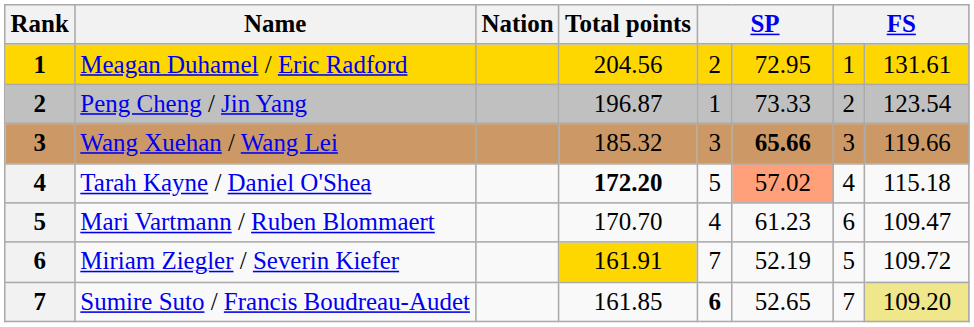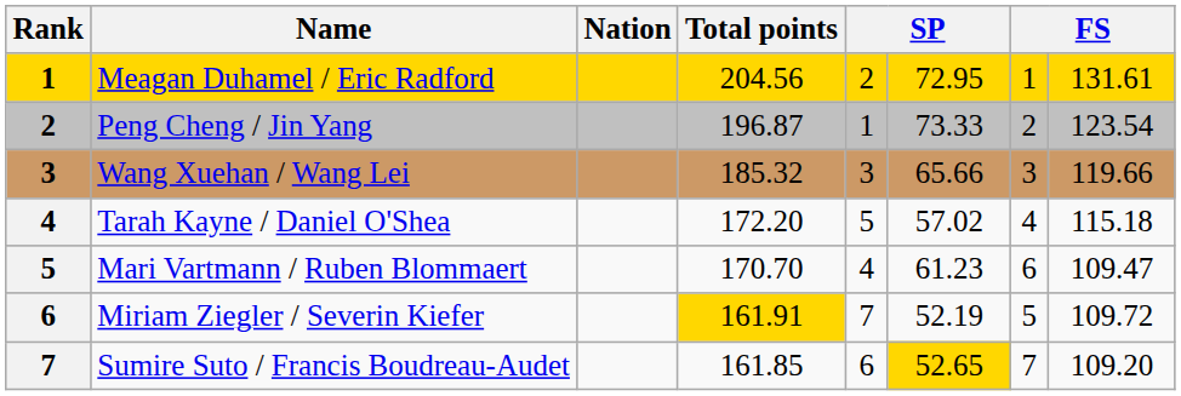Wang Xuehan / Wang Lei | column 6: bold -> normal
Tarah Kayne / Daniel O'Shea | Total points: bold -> normal
Tarah Kayne / Daniel O'Shea | column 6: lightsalmon background -> no background
Sumire Suto / Francis Boudreau-Audet | column 5: bold -> normal
Sumire Suto / Francis Boudreau-Audet | column 6: no background -> gold background
Sumire Suto / Francis Boudreau-Audet | column 8: khaki background -> no background
